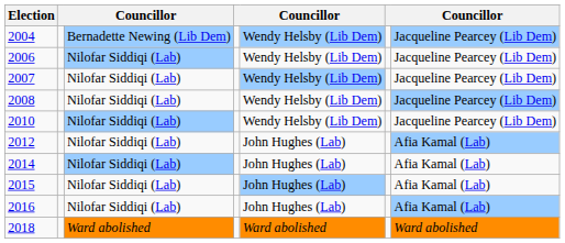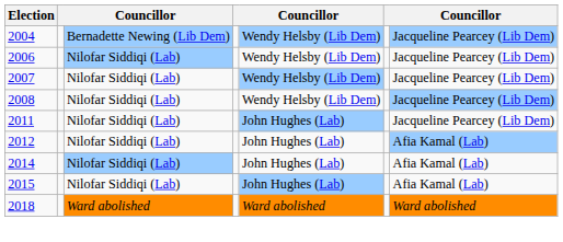- row: 2010 | Nilofar Siddiqi (Lab) | Wendy Helsby (Lib Dem) | Jacqueline Pearcey (Lib Dem)
+ row: 2011 | Nilofar Siddiqi (Lab) | John Hughes (Lab) | Jacqueline Pearcey (Lib Dem)
- row: 2016 | Nilofar Siddiqi (Lab) | John Hughes (Lab) | Afia Kamal (Lab)
